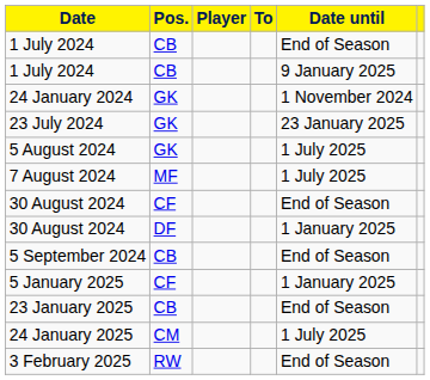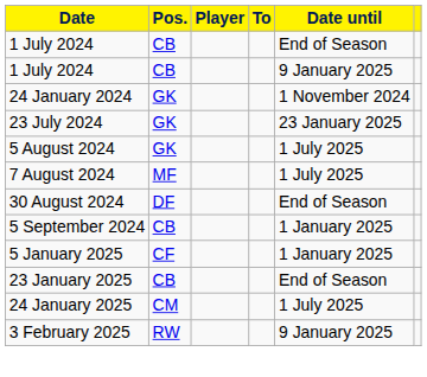- row: 30 August 2024 | CF | End of Season
30 August 2024 / DF | Date until: 1 January 2025 -> End of Season
5 September 2024 | Date until: End of Season -> 1 January 2025
3 February 2025 | Date until: End of Season -> 9 January 2025
